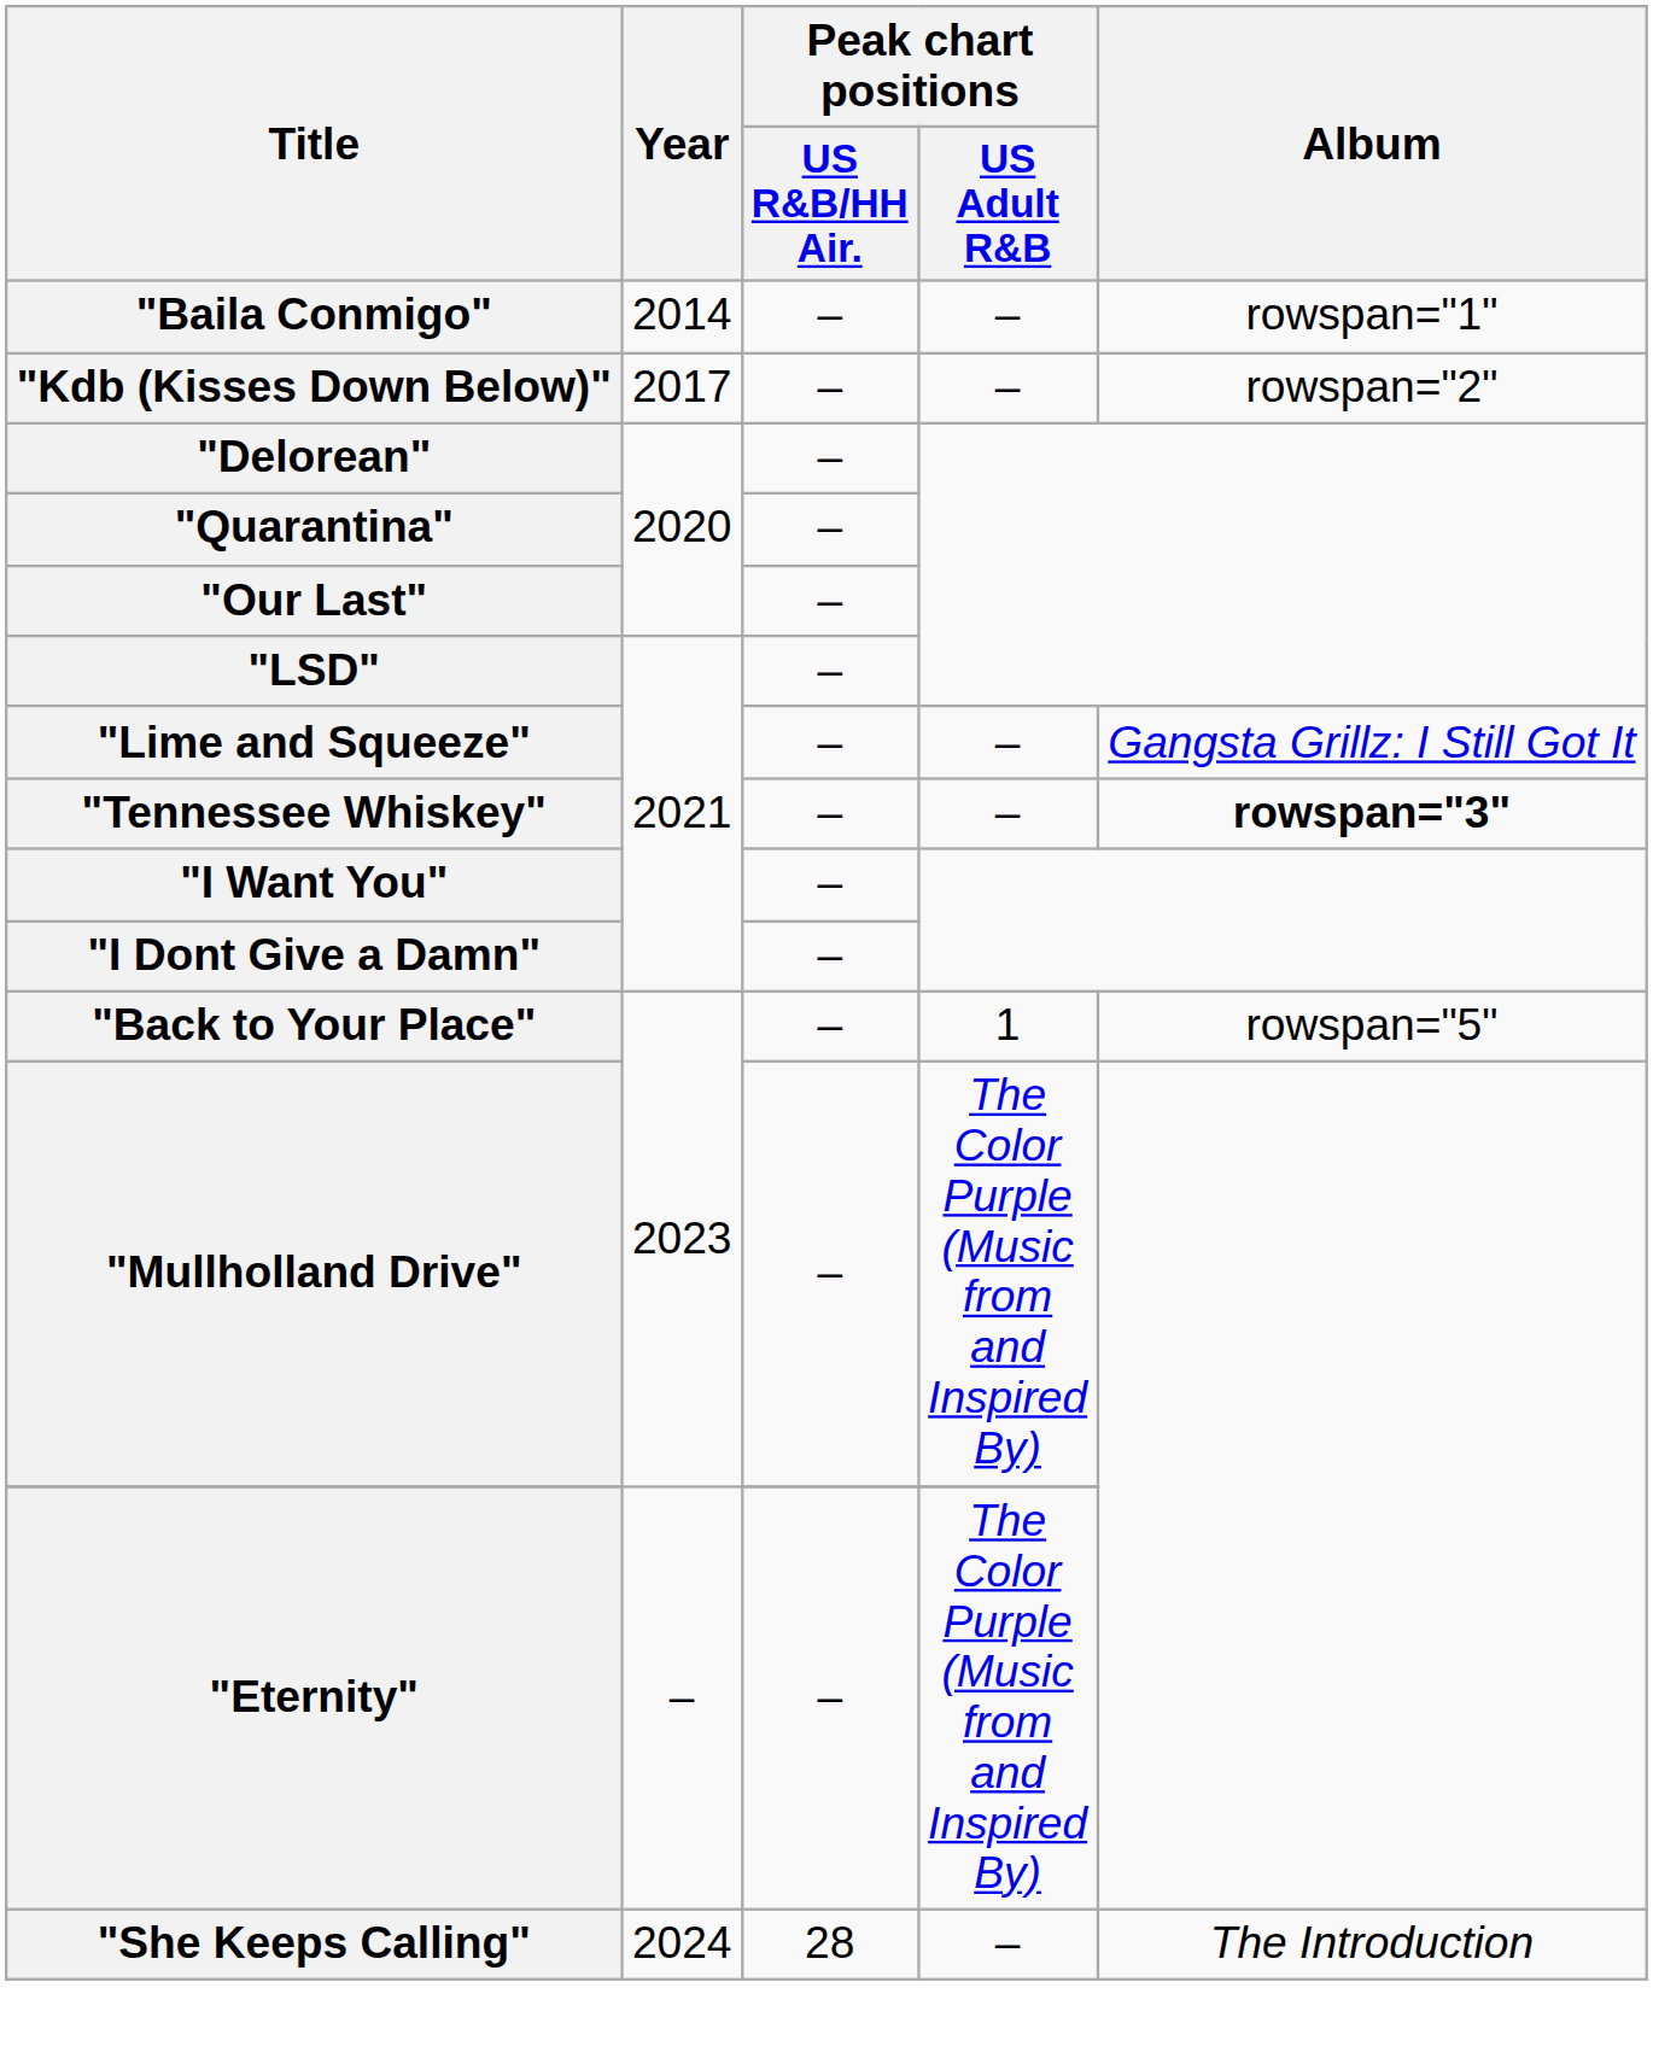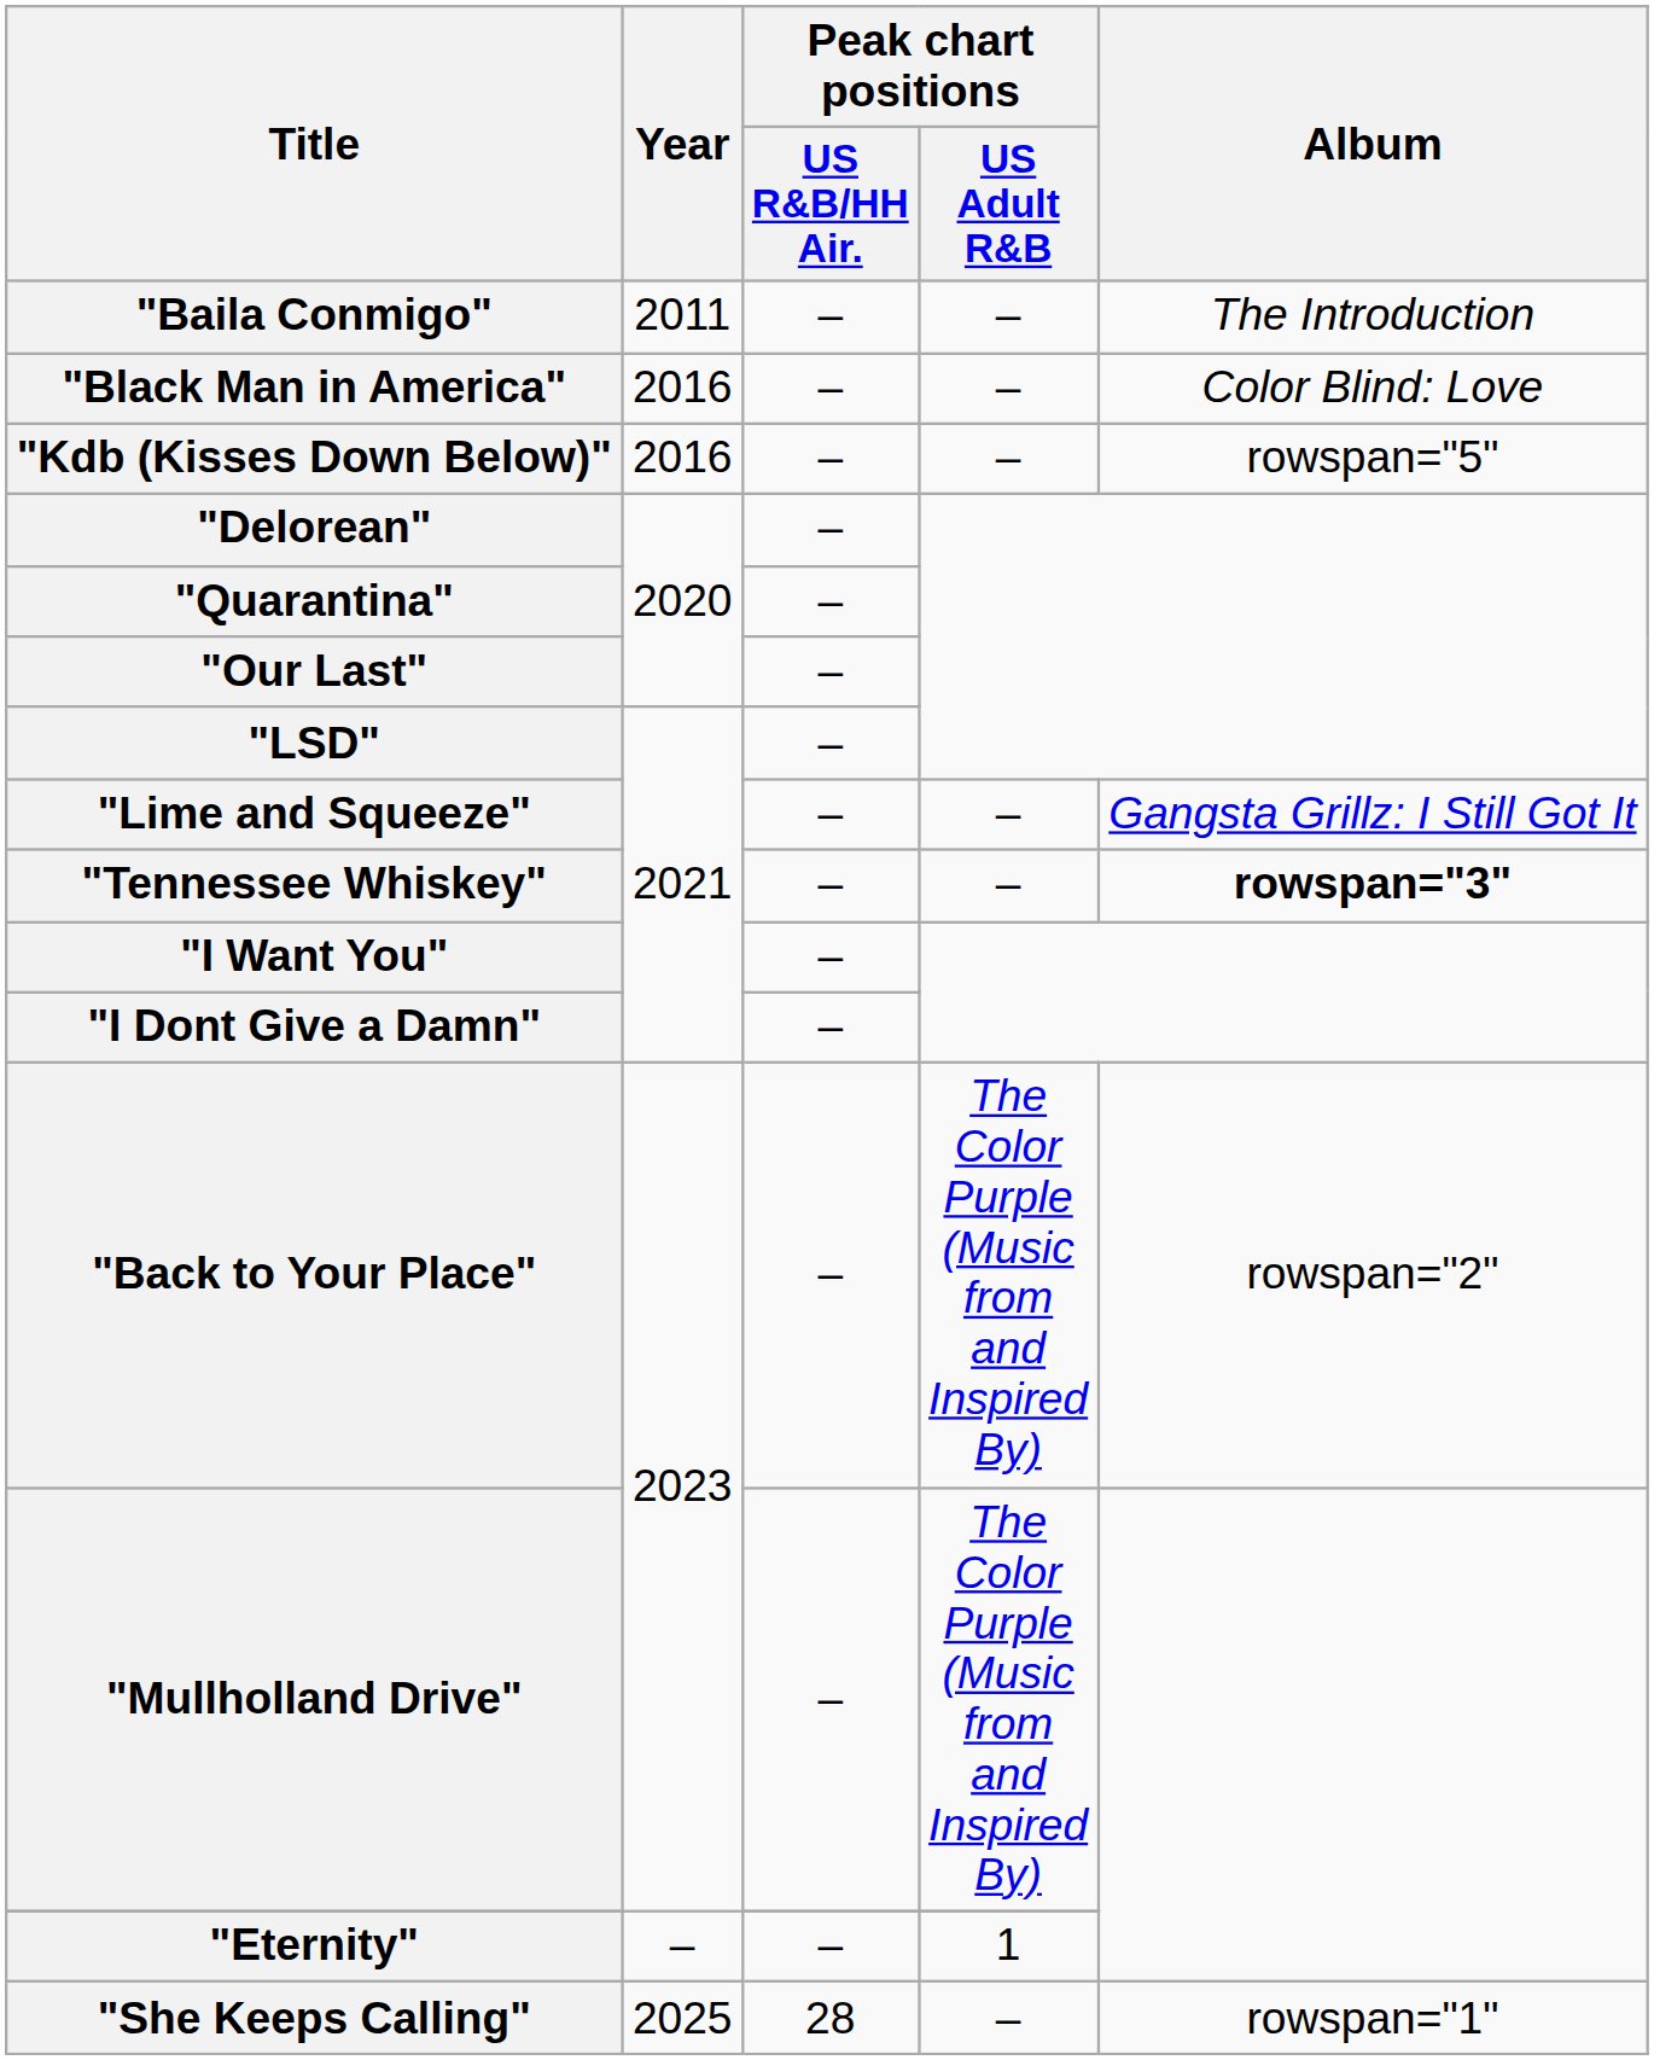"Baila Conmigo" | Year: 2014 -> 2011
"Baila Conmigo" | Album: rowspan="1" -> The Introduction
+ row: "Black Man in America" | 2016 | – | – | Color Blind: Love
"Kdb (Kisses Down Below)" | Year: 2017 -> 2016
"Kdb (Kisses Down Below)" | Album: rowspan="2" -> rowspan="5"
"Back to Your Place" | Peak chart positions / US Adult R&B: 1 -> The Color Purple (Music from and Inspired By)
"Back to Your Place" | Album: rowspan="5" -> rowspan="2"
"Eternity" | Peak chart positions / US Adult R&B: The Color Purple (Music from and Inspired By) -> 1
"She Keeps Calling" | Year: 2024 -> 2025
"She Keeps Calling" | Album: The Introduction -> rowspan="1"
